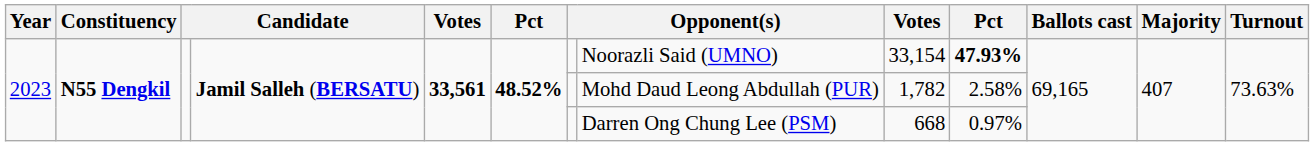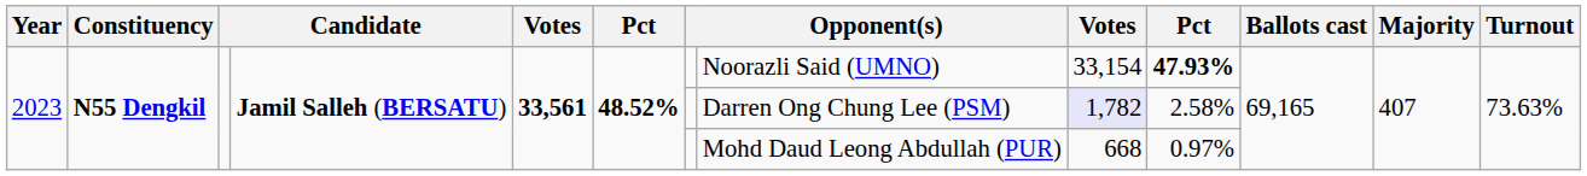row 3 | column 8: Mohd Daud Leong Abdullah (PUR) -> Darren Ong Chung Lee (PSM)
row 3 | column 9: no background -> lavender background
row 4 | column 8: Darren Ong Chung Lee (PSM) -> Mohd Daud Leong Abdullah (PUR)
